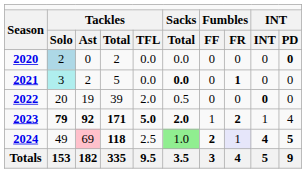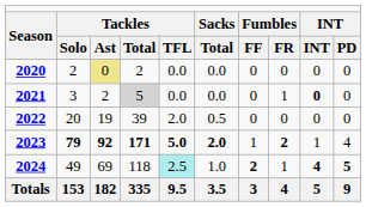2020 | column 2: lightblue background -> no background
2020 | column 3: no background -> khaki background
2020 | column 10: bold -> normal
2021 | column 2: paleturquoise background -> no background
2021 | column 4: no background -> lightgrey background
2021 | column 6: bold -> normal
2021 | column 8: bold -> normal
2021 | column 9: normal -> bold
2022 | column 9: bold -> normal
2024 | column 3: pink background -> no background
2024 | column 4: bold -> normal
2024 | column 5: no background -> paleturquoise background
2024 | column 6: lightgreen background -> no background
2024 | column 8: lavender background -> no background
